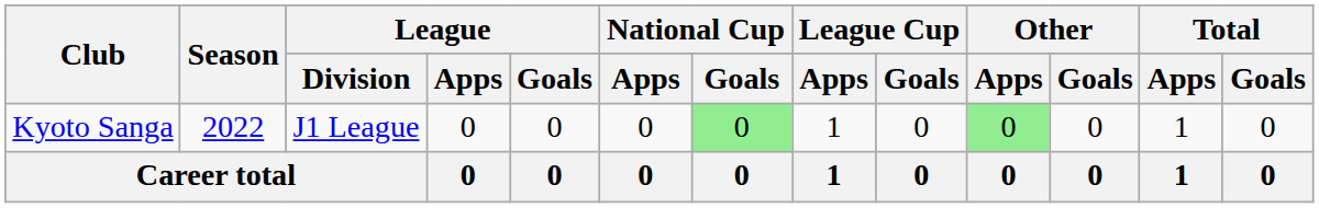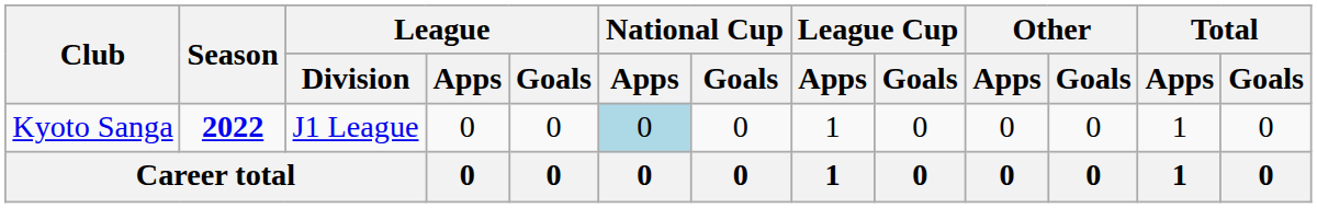Kyoto Sanga | Season: normal -> bold
Kyoto Sanga | National Cup / Apps: no background -> lightblue background
Kyoto Sanga | National Cup / Goals: lightgreen background -> no background
Kyoto Sanga | Other / Apps: lightgreen background -> no background
